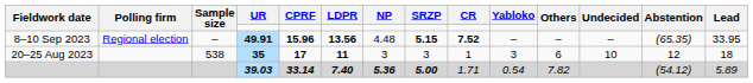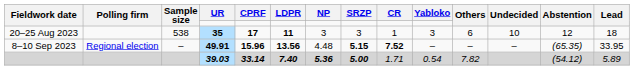rows swapped: 8–10 Sep 2023 <-> 20–25 Aug 2023
